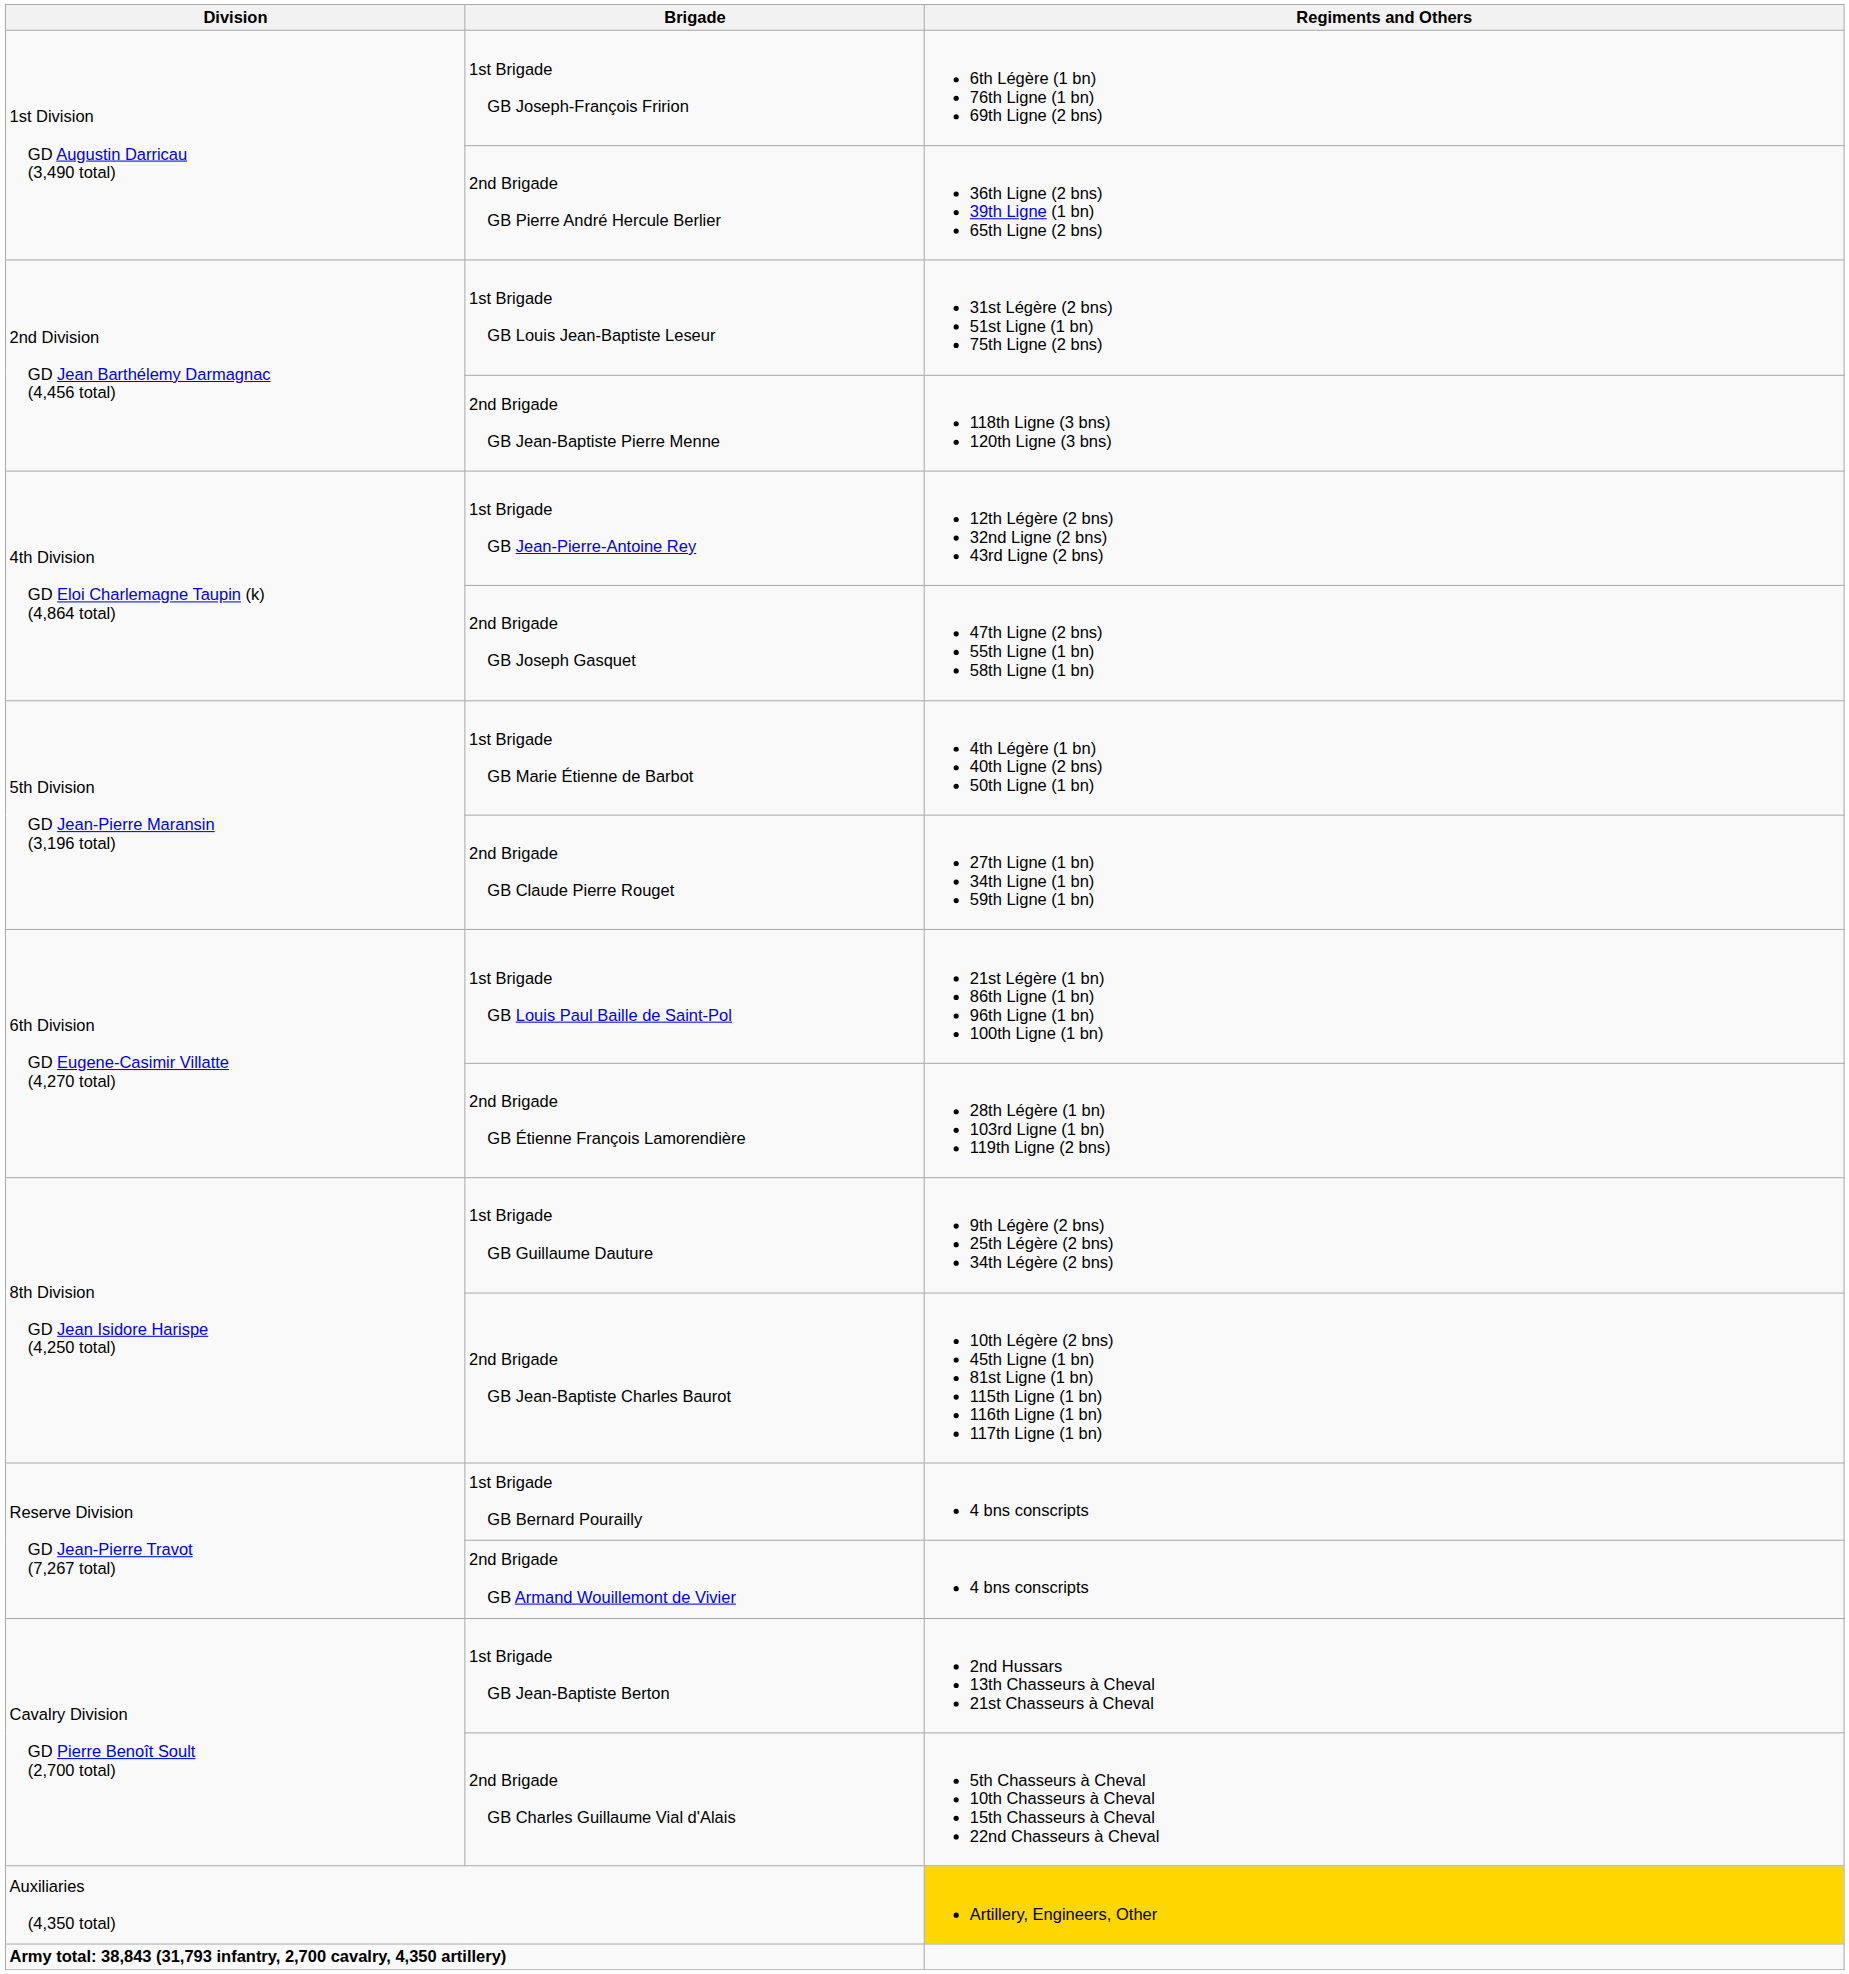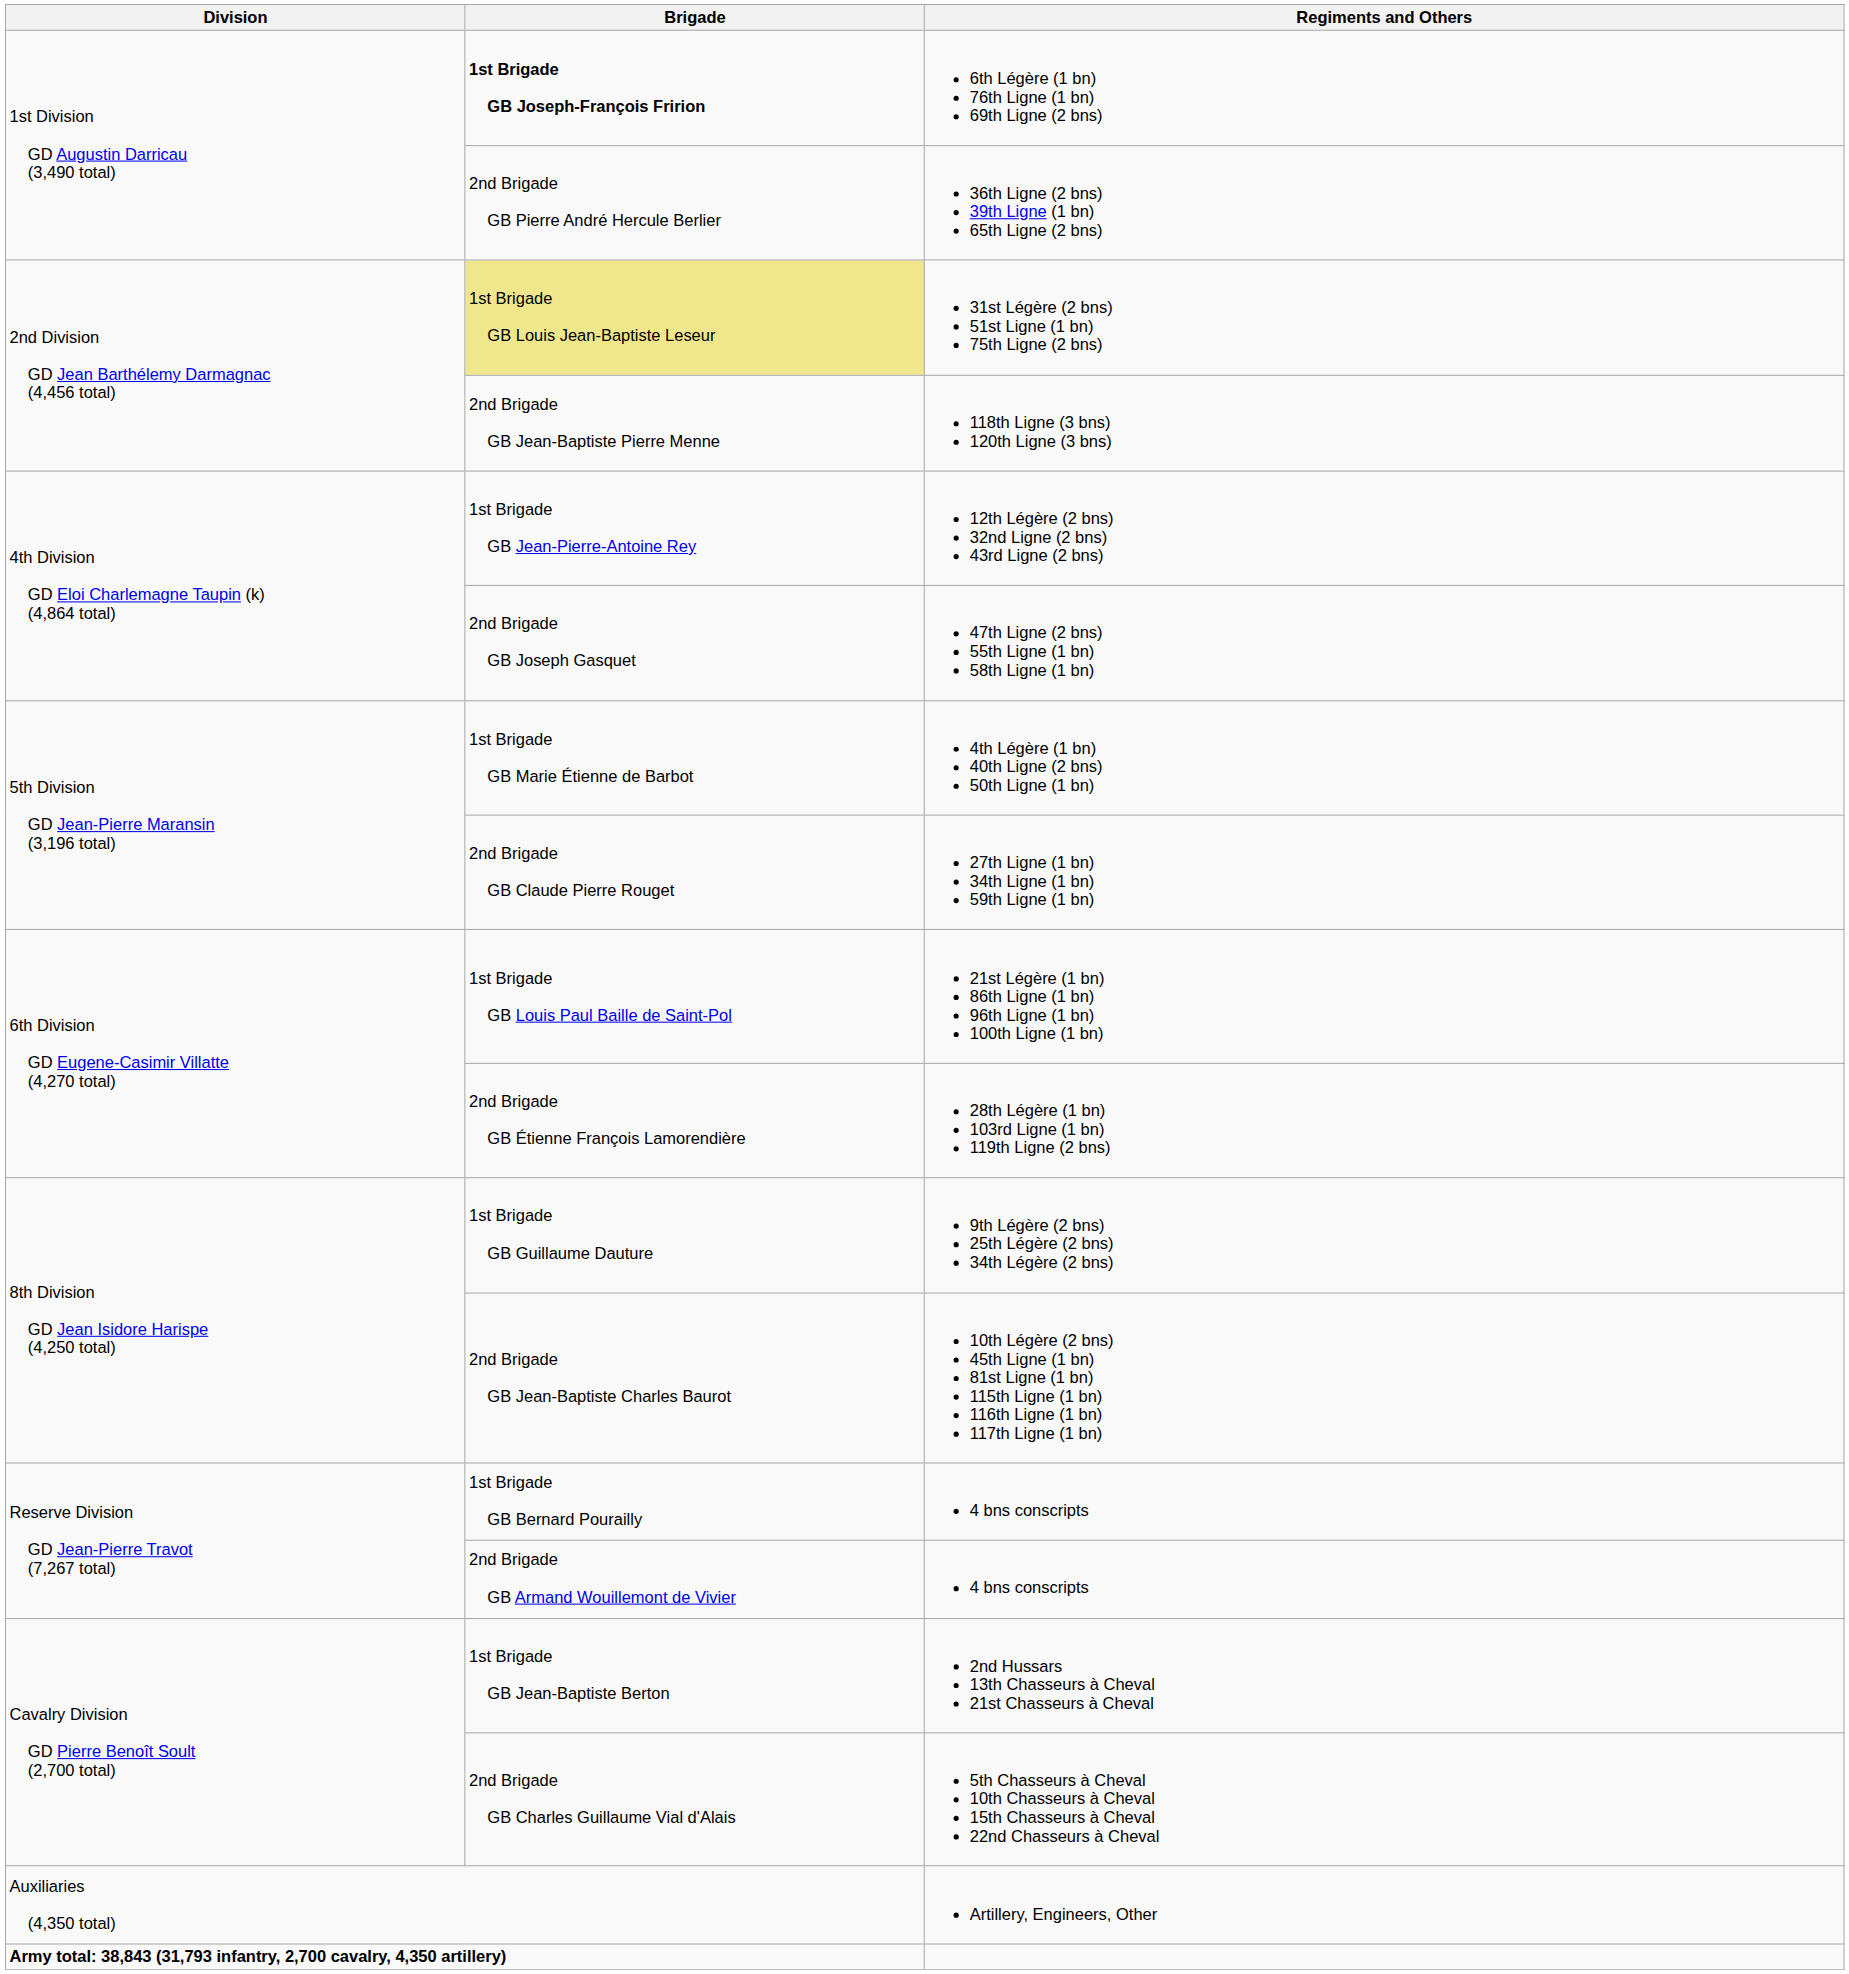row 2 | Brigade: normal -> bold
row 4 | Brigade: no background -> khaki background
row 18 | Regiments and Others: gold background -> no background
